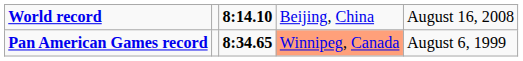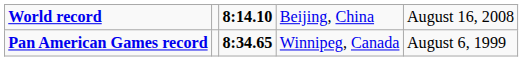Pan American Games record | column 4: lightsalmon background -> no background
